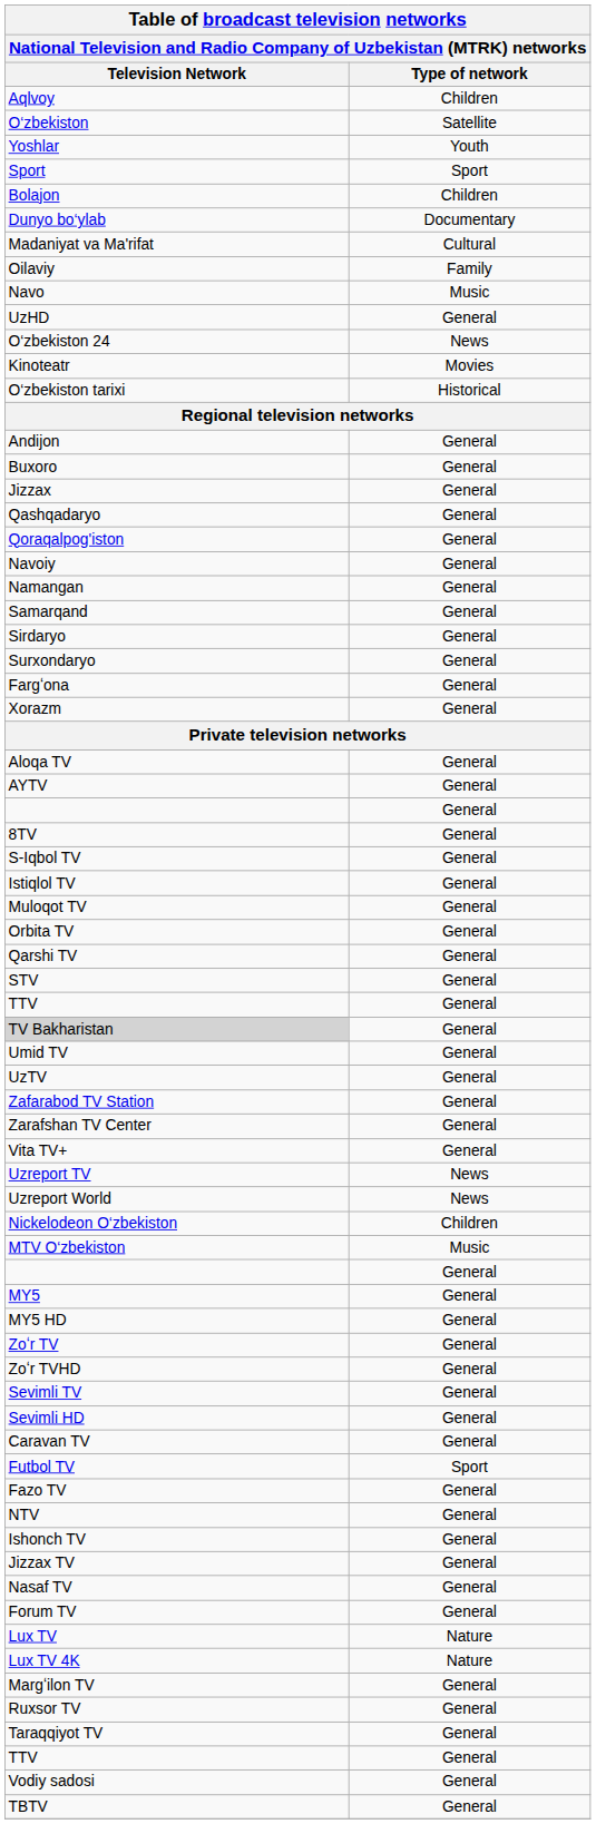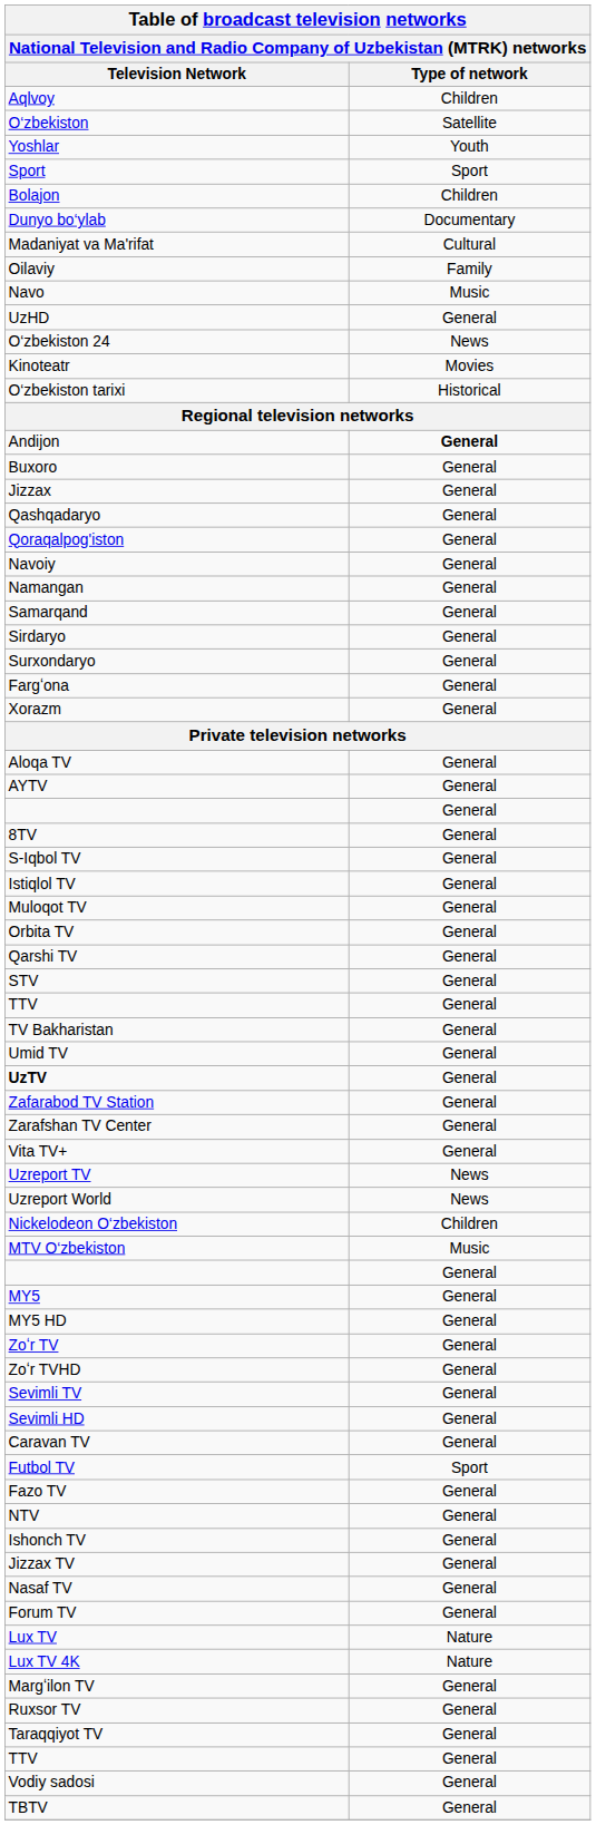Andijon | Type of network: normal -> bold
TV Bakharistan | Television Network: lightgrey background -> no background
UzTV | Television Network: normal -> bold
